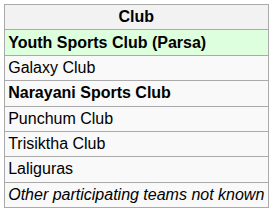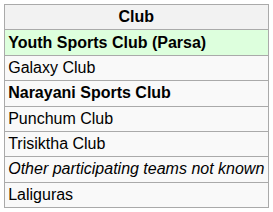row 7 | column 1: Laliguras -> Other participating teams not known
row 8 | column 1: Other participating teams not known -> Laliguras
